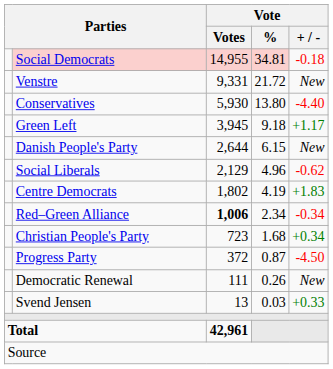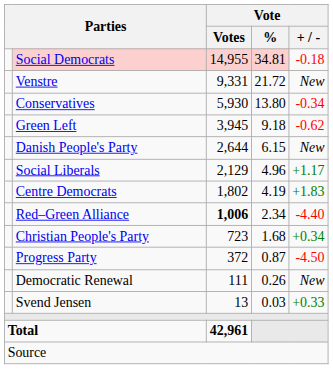Conservatives | Vote / + / -: -4.40 -> -0.34
Green Left | Vote / + / -: +1.17 -> -0.62
Social Liberals | Vote / + / -: -0.62 -> +1.17
Red–Green Alliance | Vote / + / -: -0.34 -> -4.40
